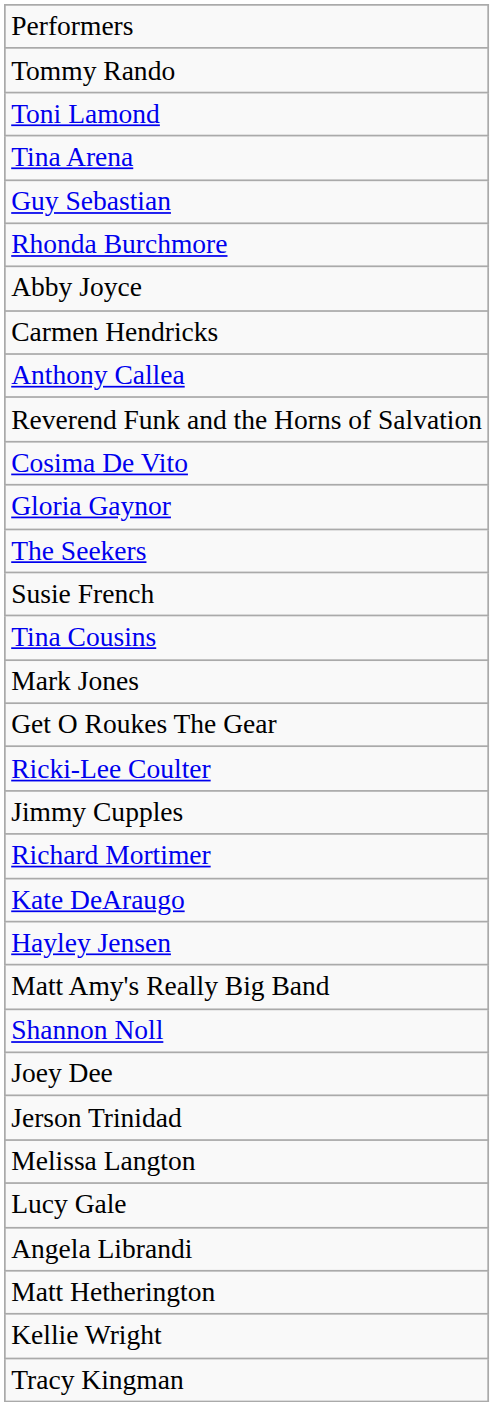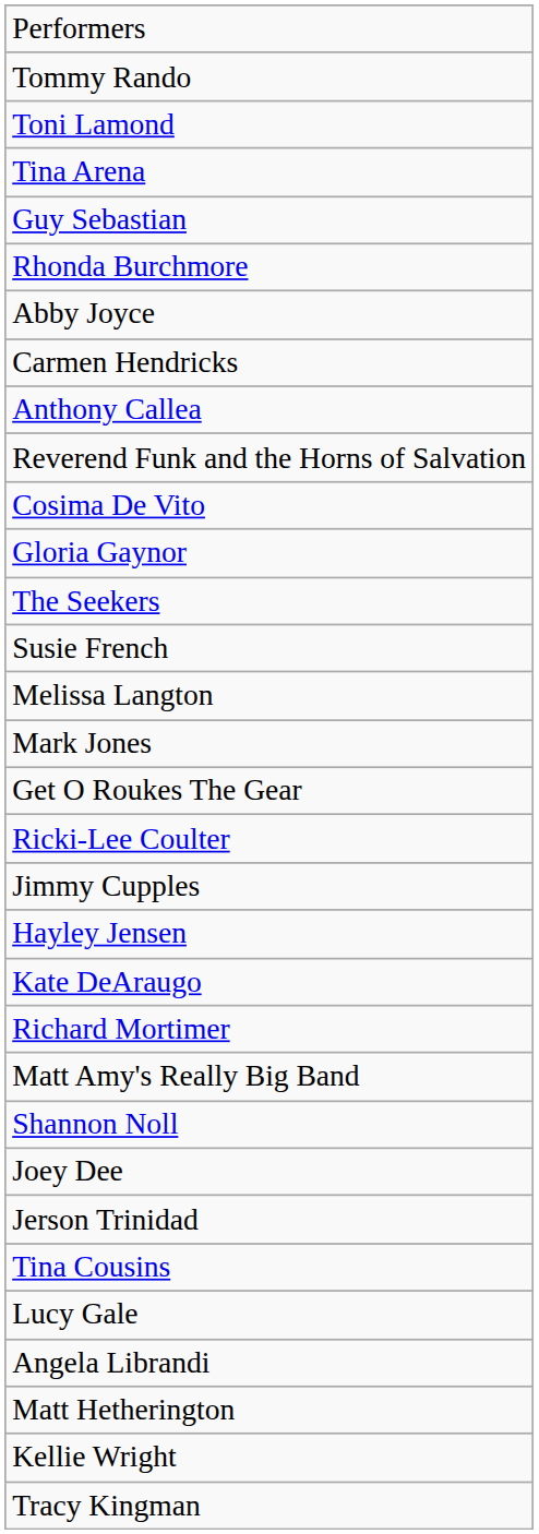row 15 | column 1: Tina Cousins -> Melissa Langton
row 20 | column 1: Richard Mortimer -> Hayley Jensen
row 22 | column 1: Hayley Jensen -> Richard Mortimer
row 27 | column 1: Melissa Langton -> Tina Cousins
